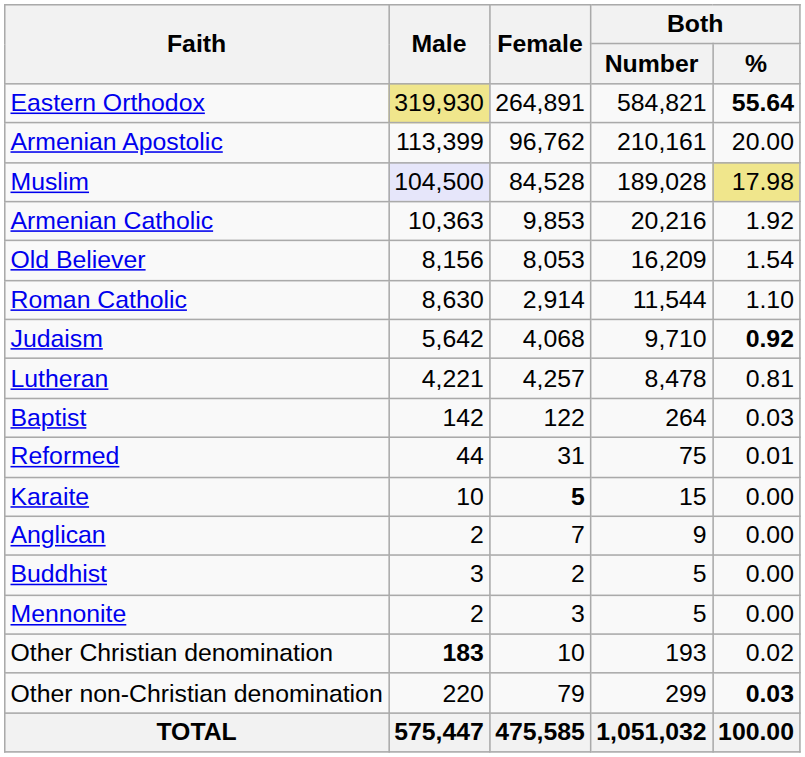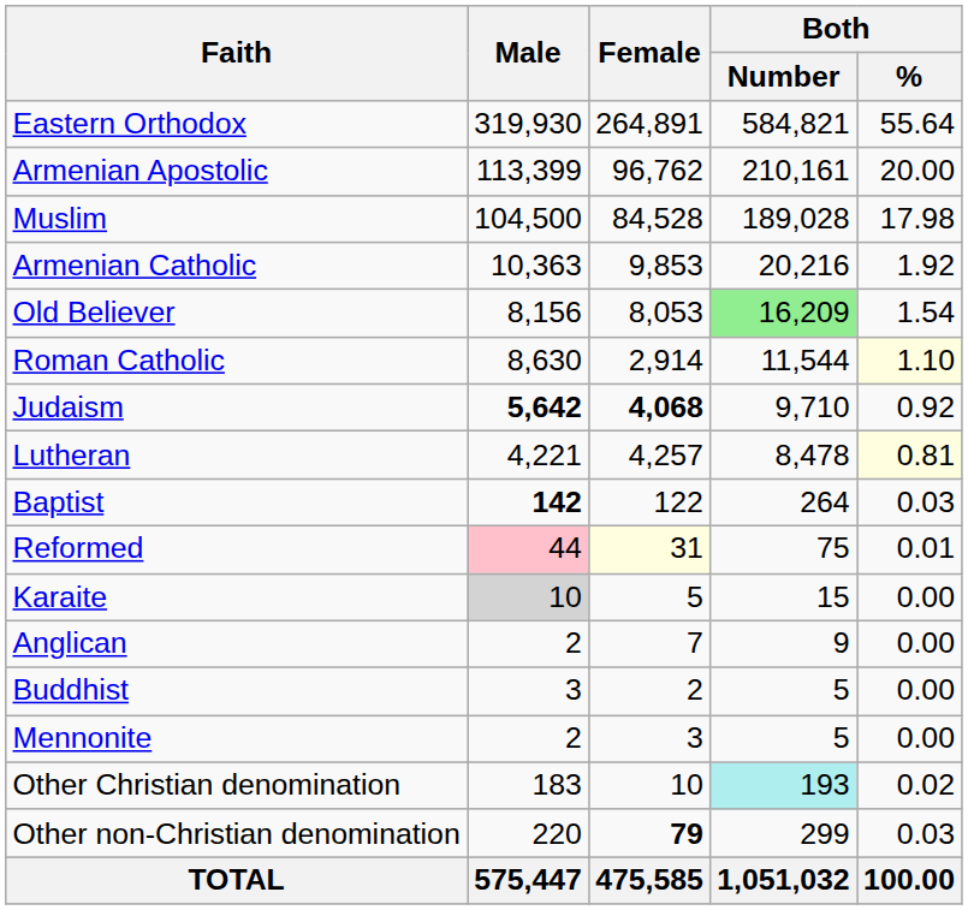Eastern Orthodox | Male: khaki background -> no background
Eastern Orthodox | Both / %: bold -> normal
Muslim | Male: lavender background -> no background
Muslim | Both / %: khaki background -> no background
Old Believer | Both / Number: no background -> lightgreen background
Roman Catholic | Both / %: no background -> lightyellow background
Judaism | Male: normal -> bold
Judaism | Female: normal -> bold
Judaism | Both / %: bold -> normal
Lutheran | Both / %: no background -> lightyellow background
Baptist | Male: normal -> bold
Reformed | Male: no background -> pink background
Reformed | Female: no background -> lightyellow background
Karaite | Male: no background -> lightgrey background
Karaite | Female: bold -> normal
Other Christian denomination | Male: bold -> normal
Other Christian denomination | Both / Number: no background -> paleturquoise background
Other non-Christian denomination | Female: normal -> bold
Other non-Christian denomination | Both / %: bold -> normal
